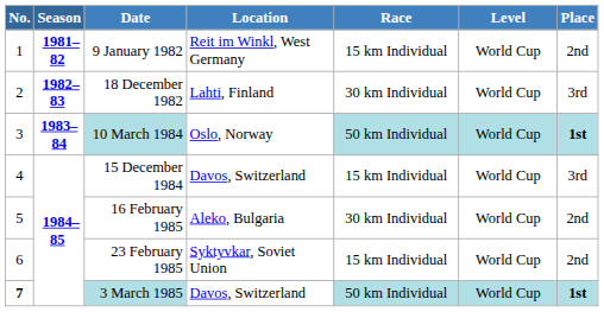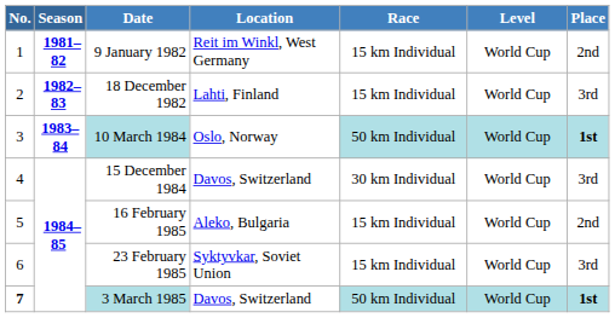18 December 1982 | Race: 30 km Individual -> 15 km Individual
15 December 1984 | Race: 15 km Individual -> 30 km Individual
16 February 1985 | Race: 30 km Individual -> 15 km Individual
23 February 1985 | Place: 2nd -> 3rd
